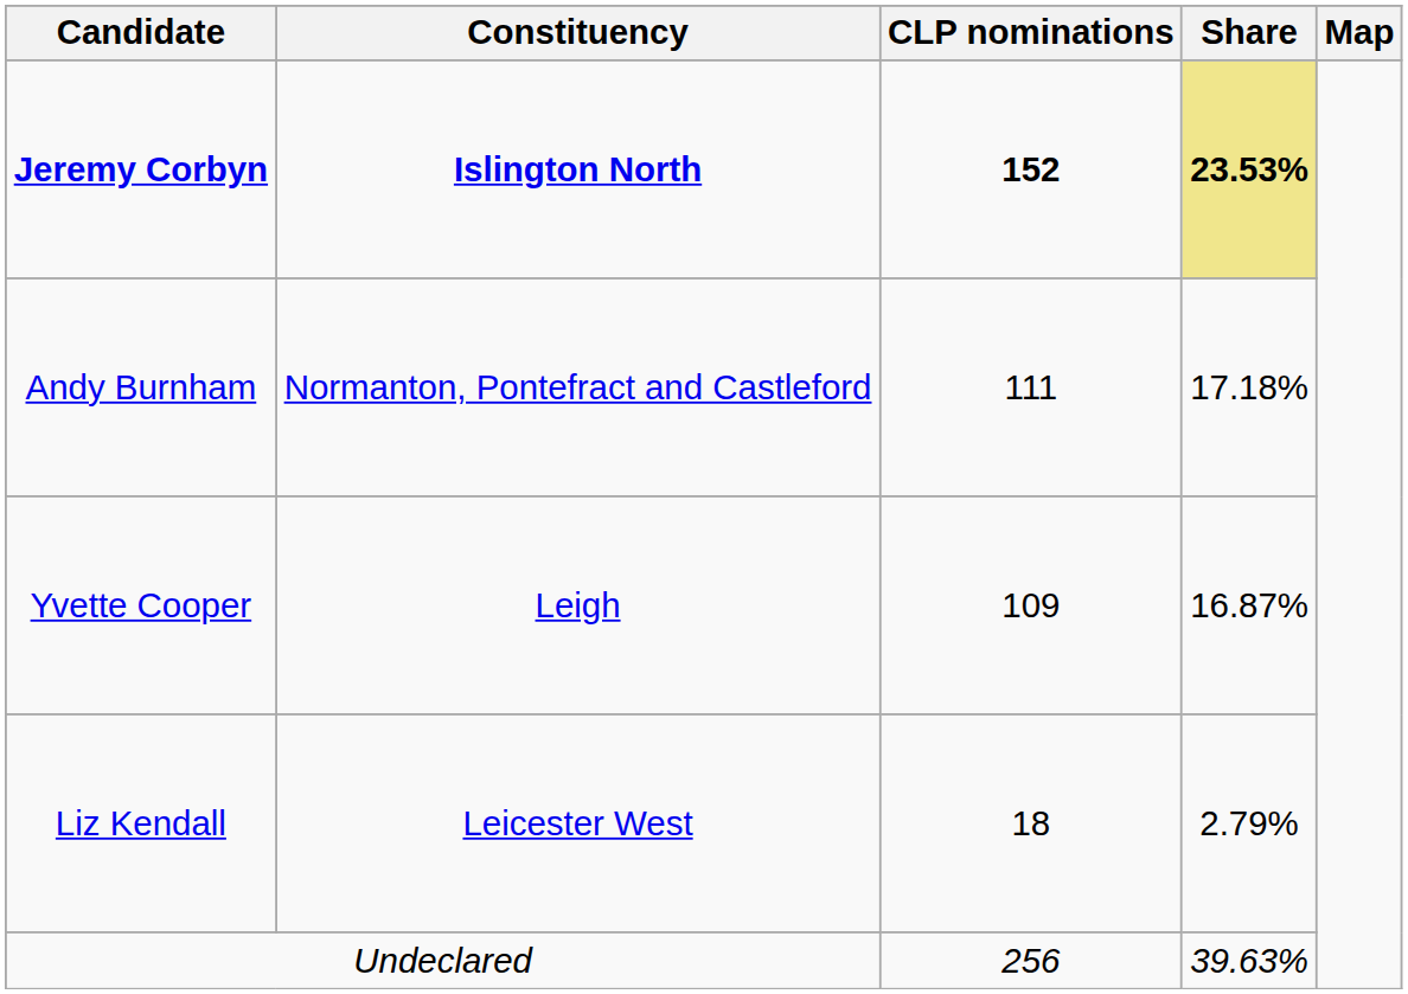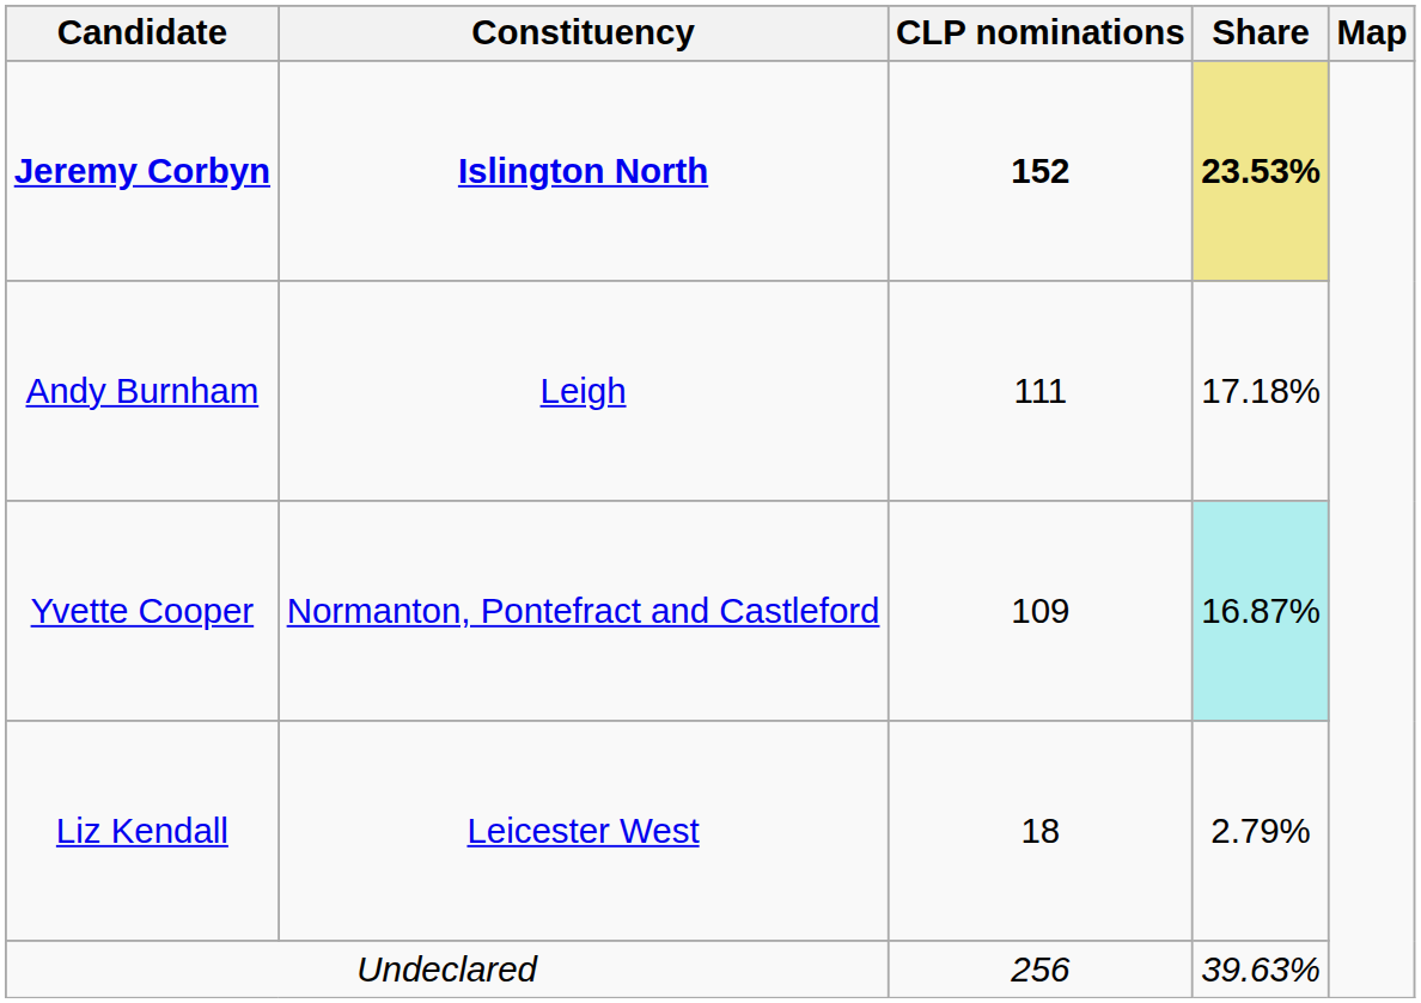Andy Burnham | Constituency: Normanton, Pontefract and Castleford -> Leigh
Yvette Cooper | Constituency: Leigh -> Normanton, Pontefract and Castleford
Yvette Cooper | Share: no background -> paleturquoise background
